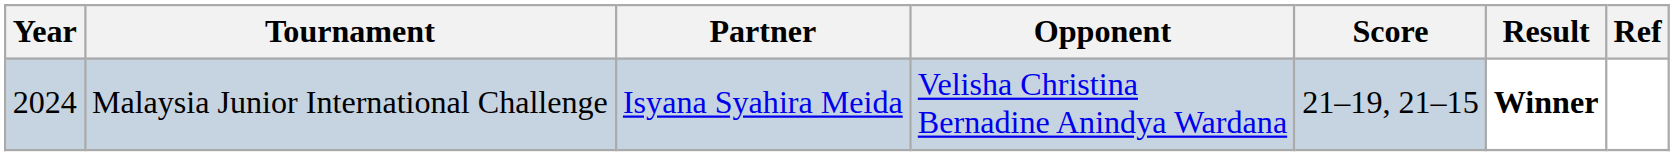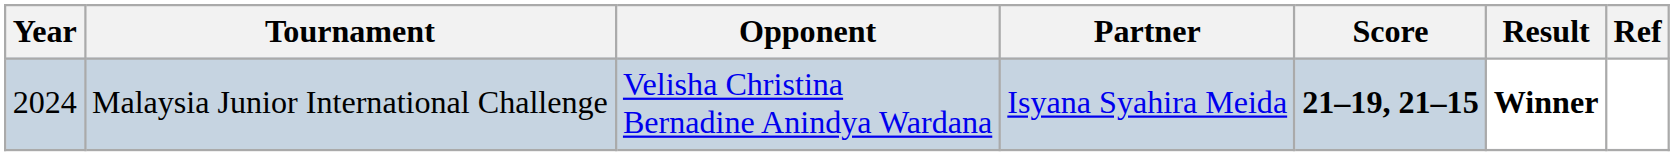columns swapped: Partner <-> Opponent
Malaysia Junior International Challenge | Score: normal -> bold
